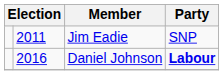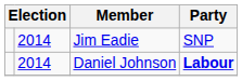Jim Eadie | column 2: 2011 -> 2014
Daniel Johnson | column 2: 2016 -> 2014
